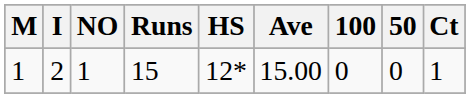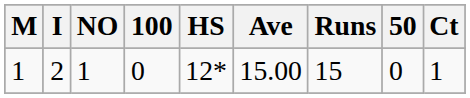columns swapped: Runs <-> 100
